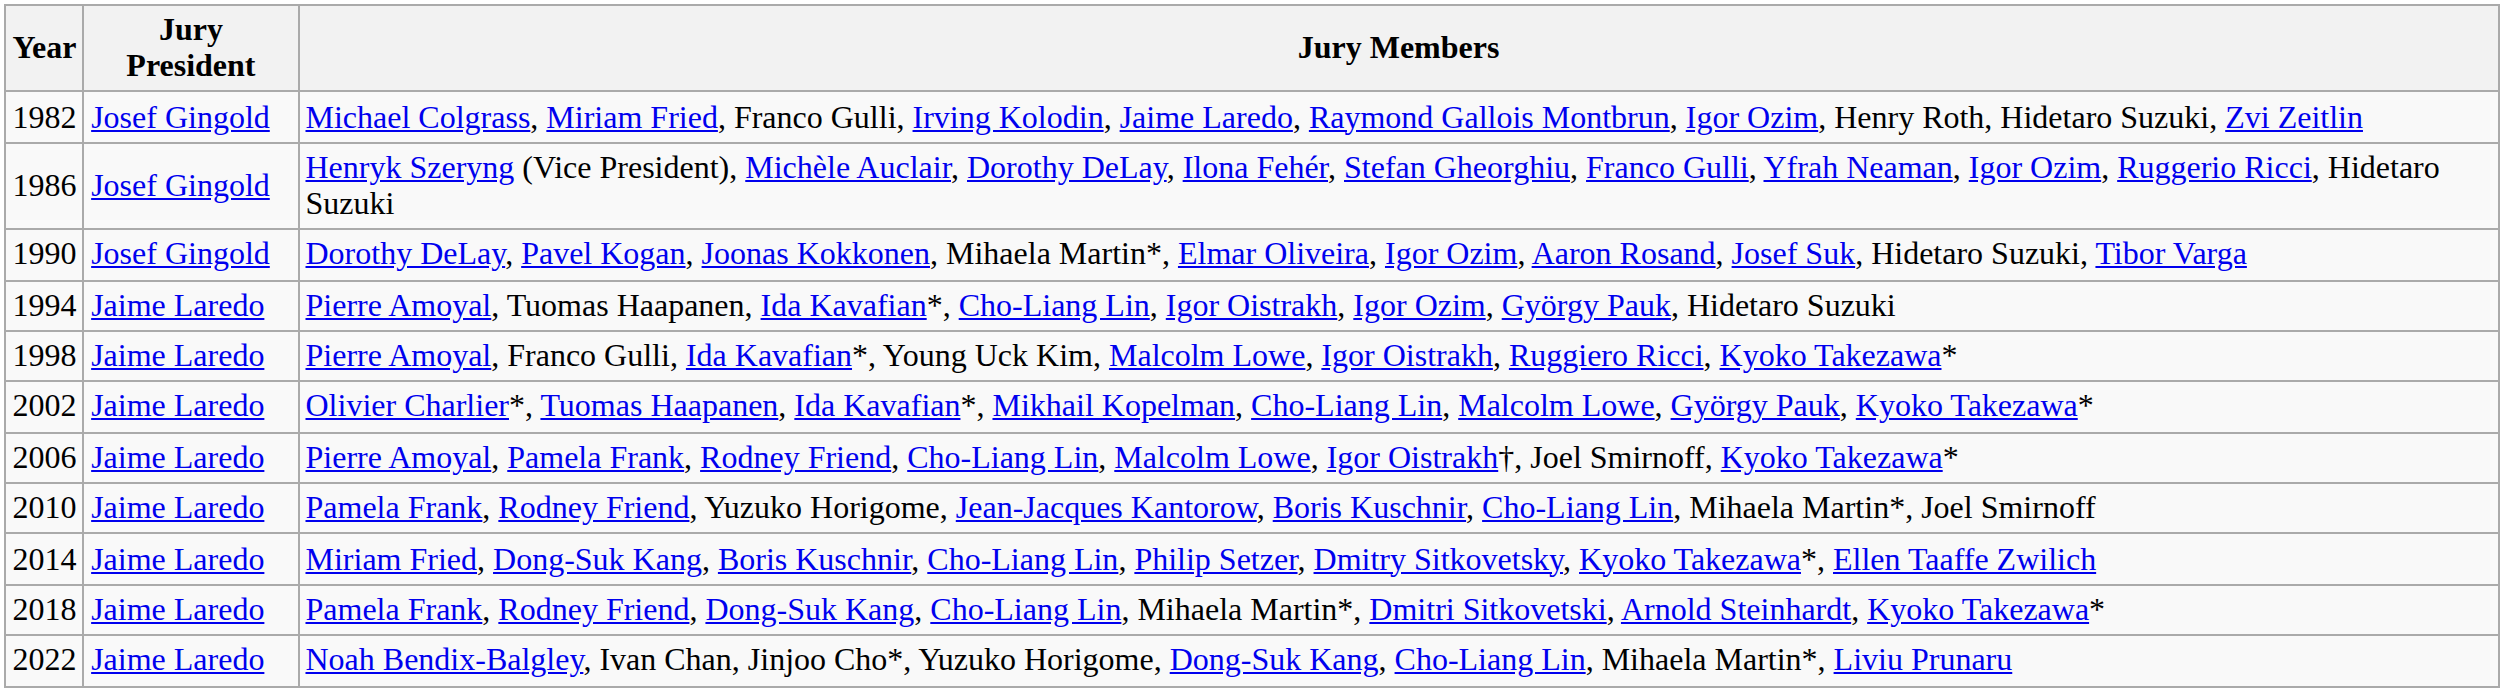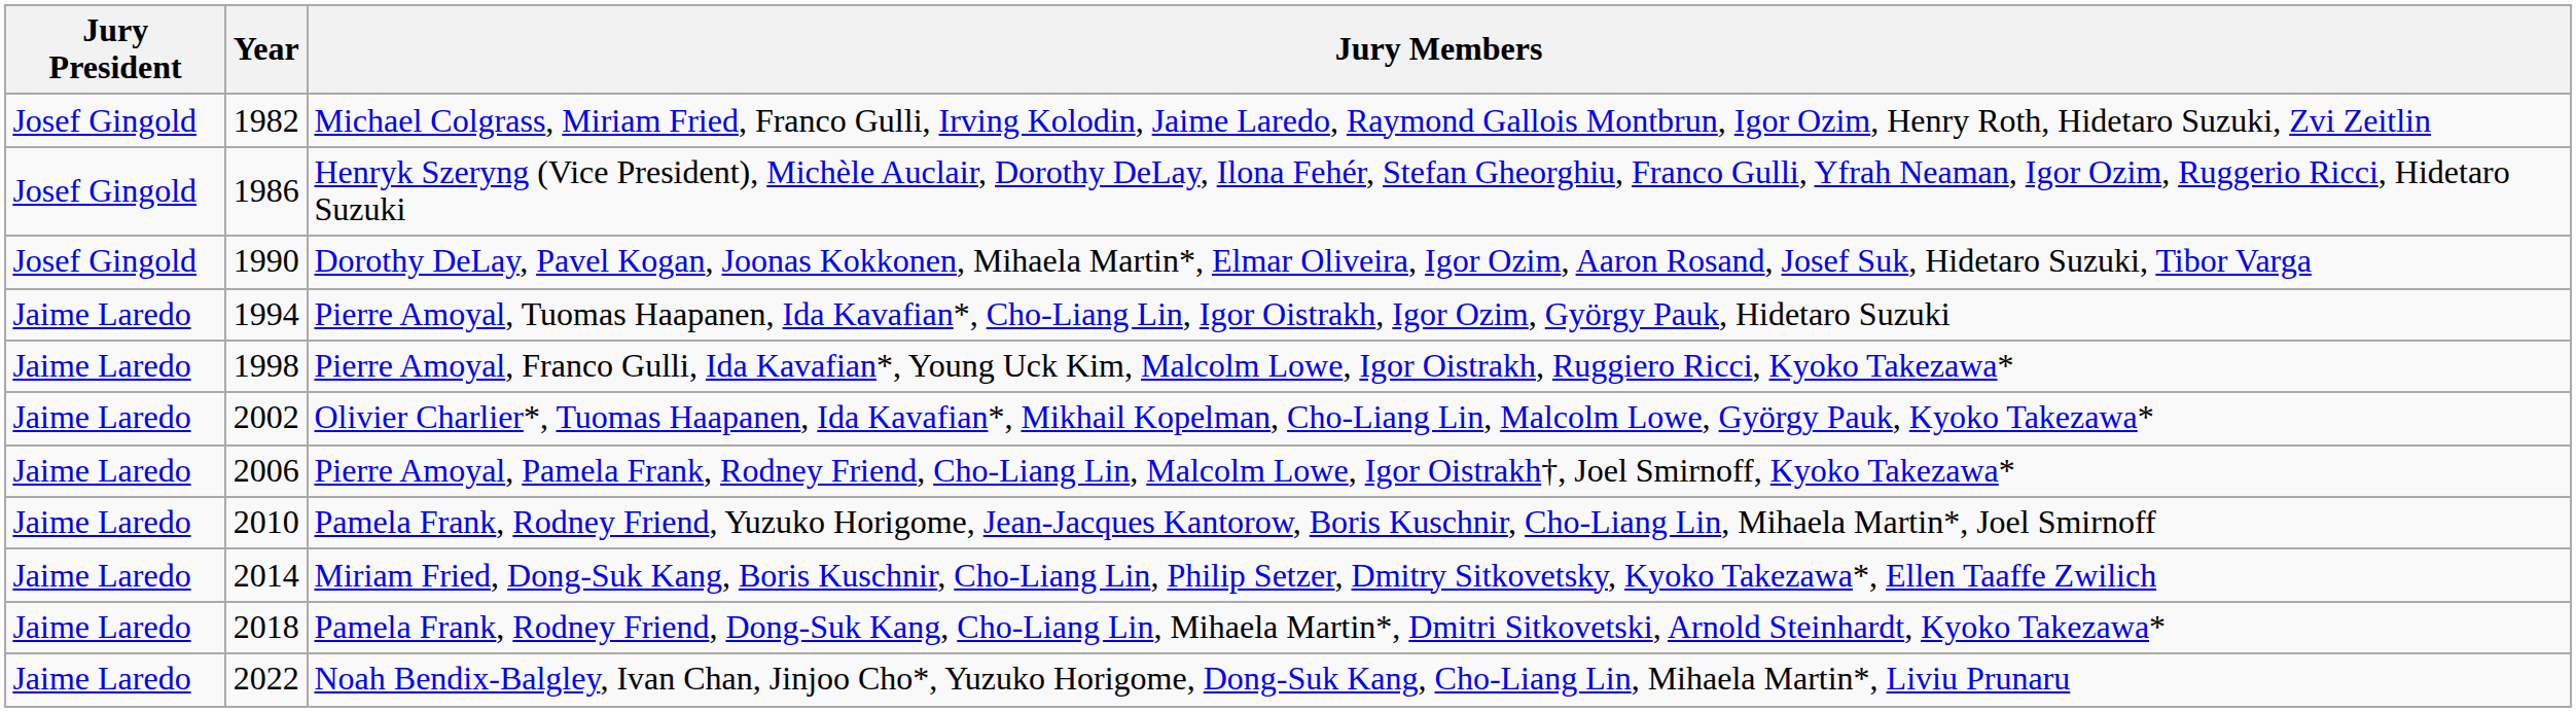columns swapped: Year <-> Jury President
